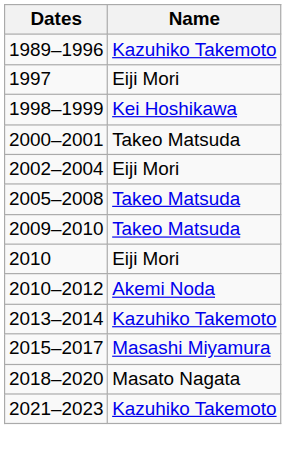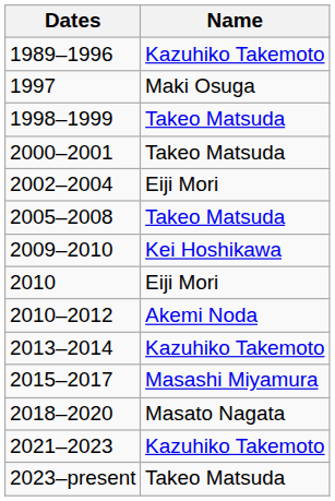1997 | Name: Eiji Mori -> Maki Osuga
1998–1999 | Name: Kei Hoshikawa -> Takeo Matsuda
2009–2010 | Name: Takeo Matsuda -> Kei Hoshikawa
+ row: 2023–present | Takeo Matsuda
